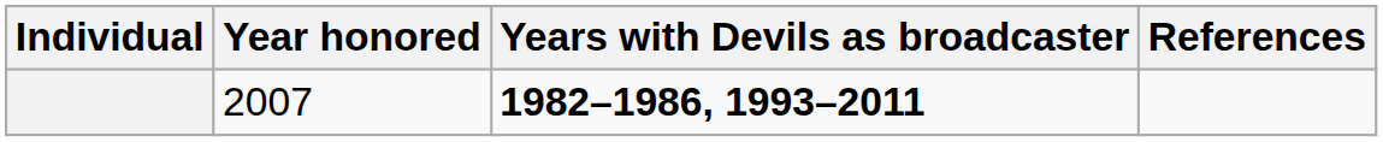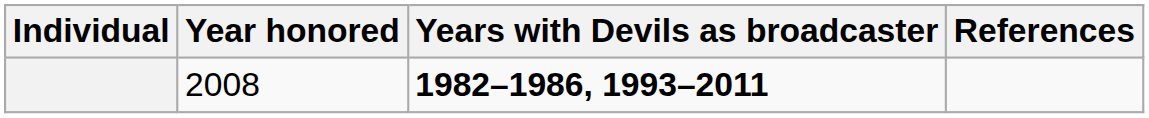row 2 | Year honored: 2007 -> 2008
